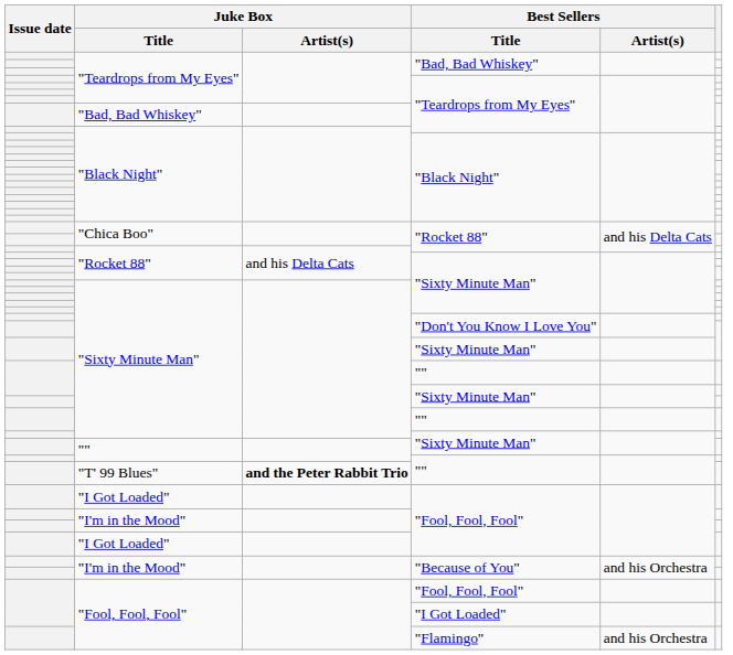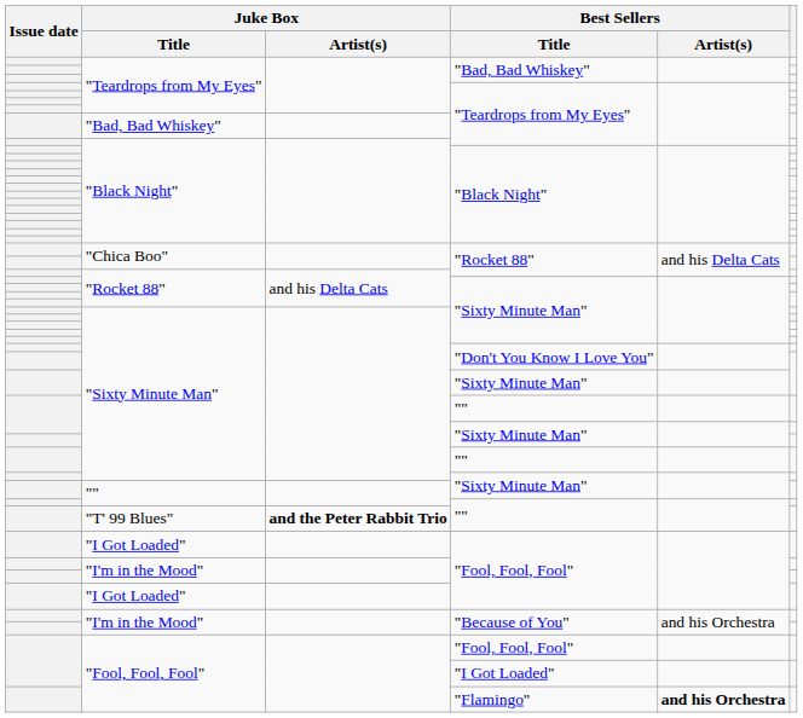"Fool, Fool, Fool" / "Flamingo" | Best Sellers / Artist(s): normal -> bold
